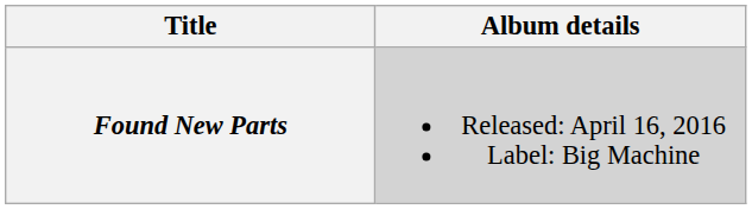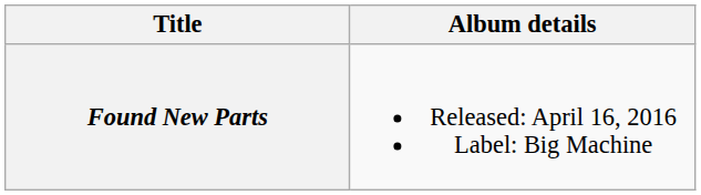Found New Parts | Album details: lightgrey background -> no background
